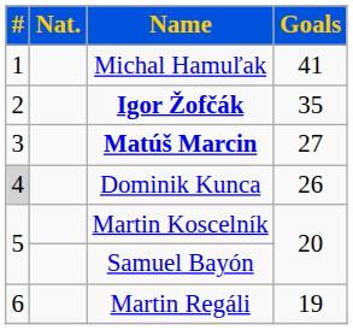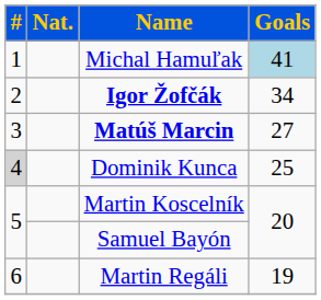Michal Hamuľak | Goals: no background -> lightblue background
Igor Žofčák | Goals: 35 -> 34
Dominik Kunca | Goals: 26 -> 25
